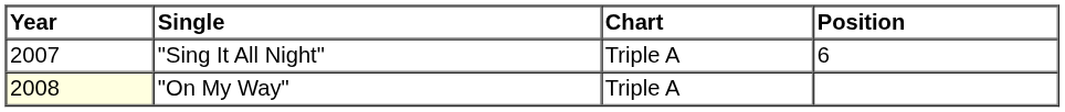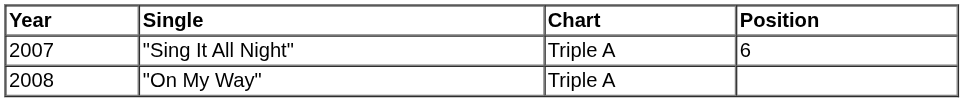"On My Way" | Year: lightyellow background -> no background
